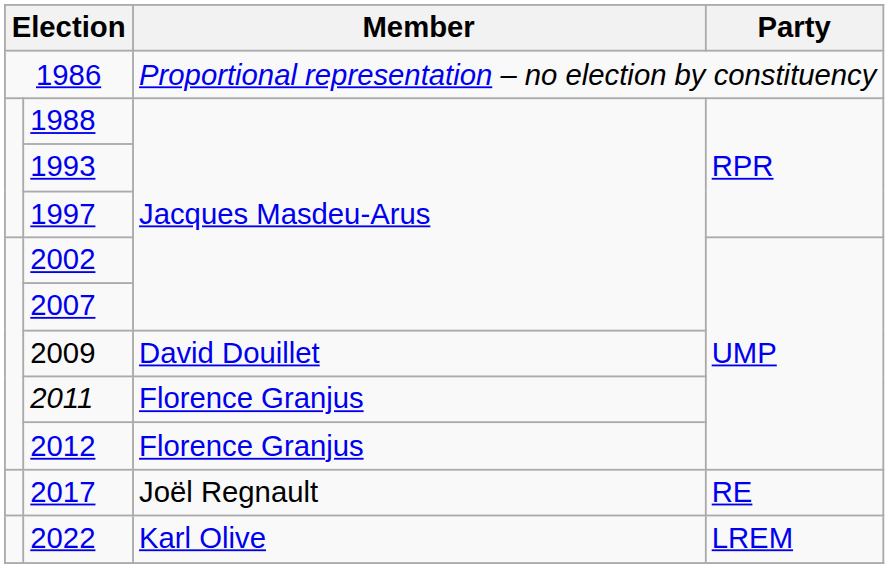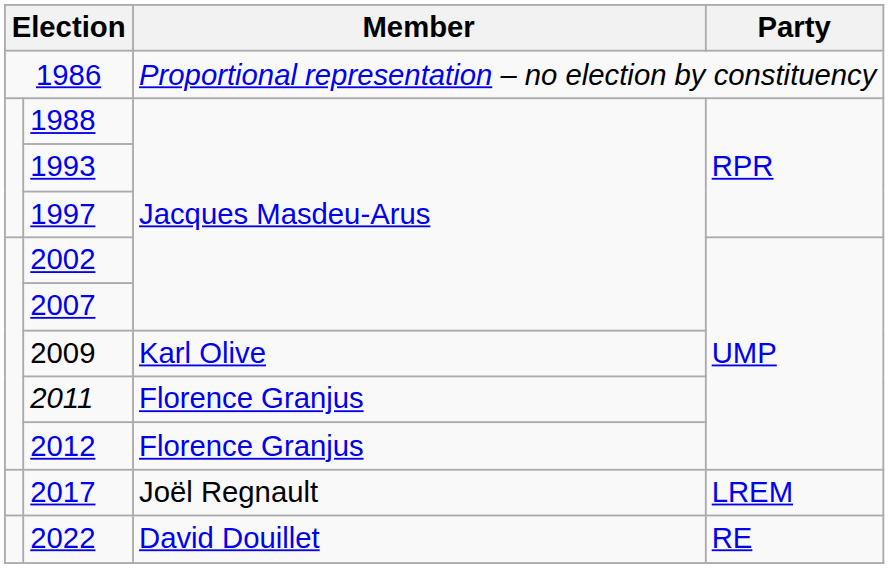2009 | Member: David Douillet -> Karl Olive
2017 | Party: RE -> LREM
2022 | Member: Karl Olive -> David Douillet
2022 | Party: LREM -> RE
